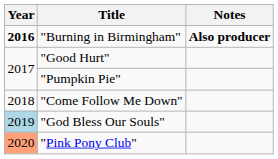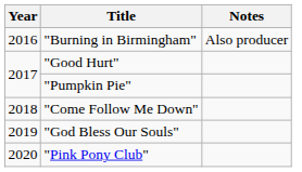"Burning in Birmingham" | Year: bold -> normal
"Burning in Birmingham" | Notes: bold -> normal
"God Bless Our Souls" | Year: lightblue background -> no background
"Pink Pony Club" | Year: lightsalmon background -> no background
